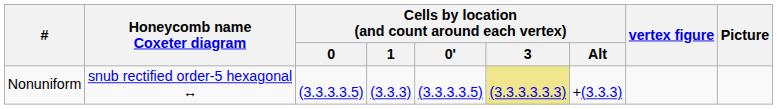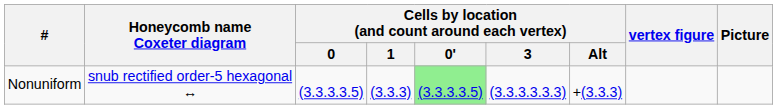Nonuniform | Cells by location (and count around each vertex) / 0': no background -> lightgreen background
Nonuniform | Cells by location (and count around each vertex) / 3: khaki background -> no background
